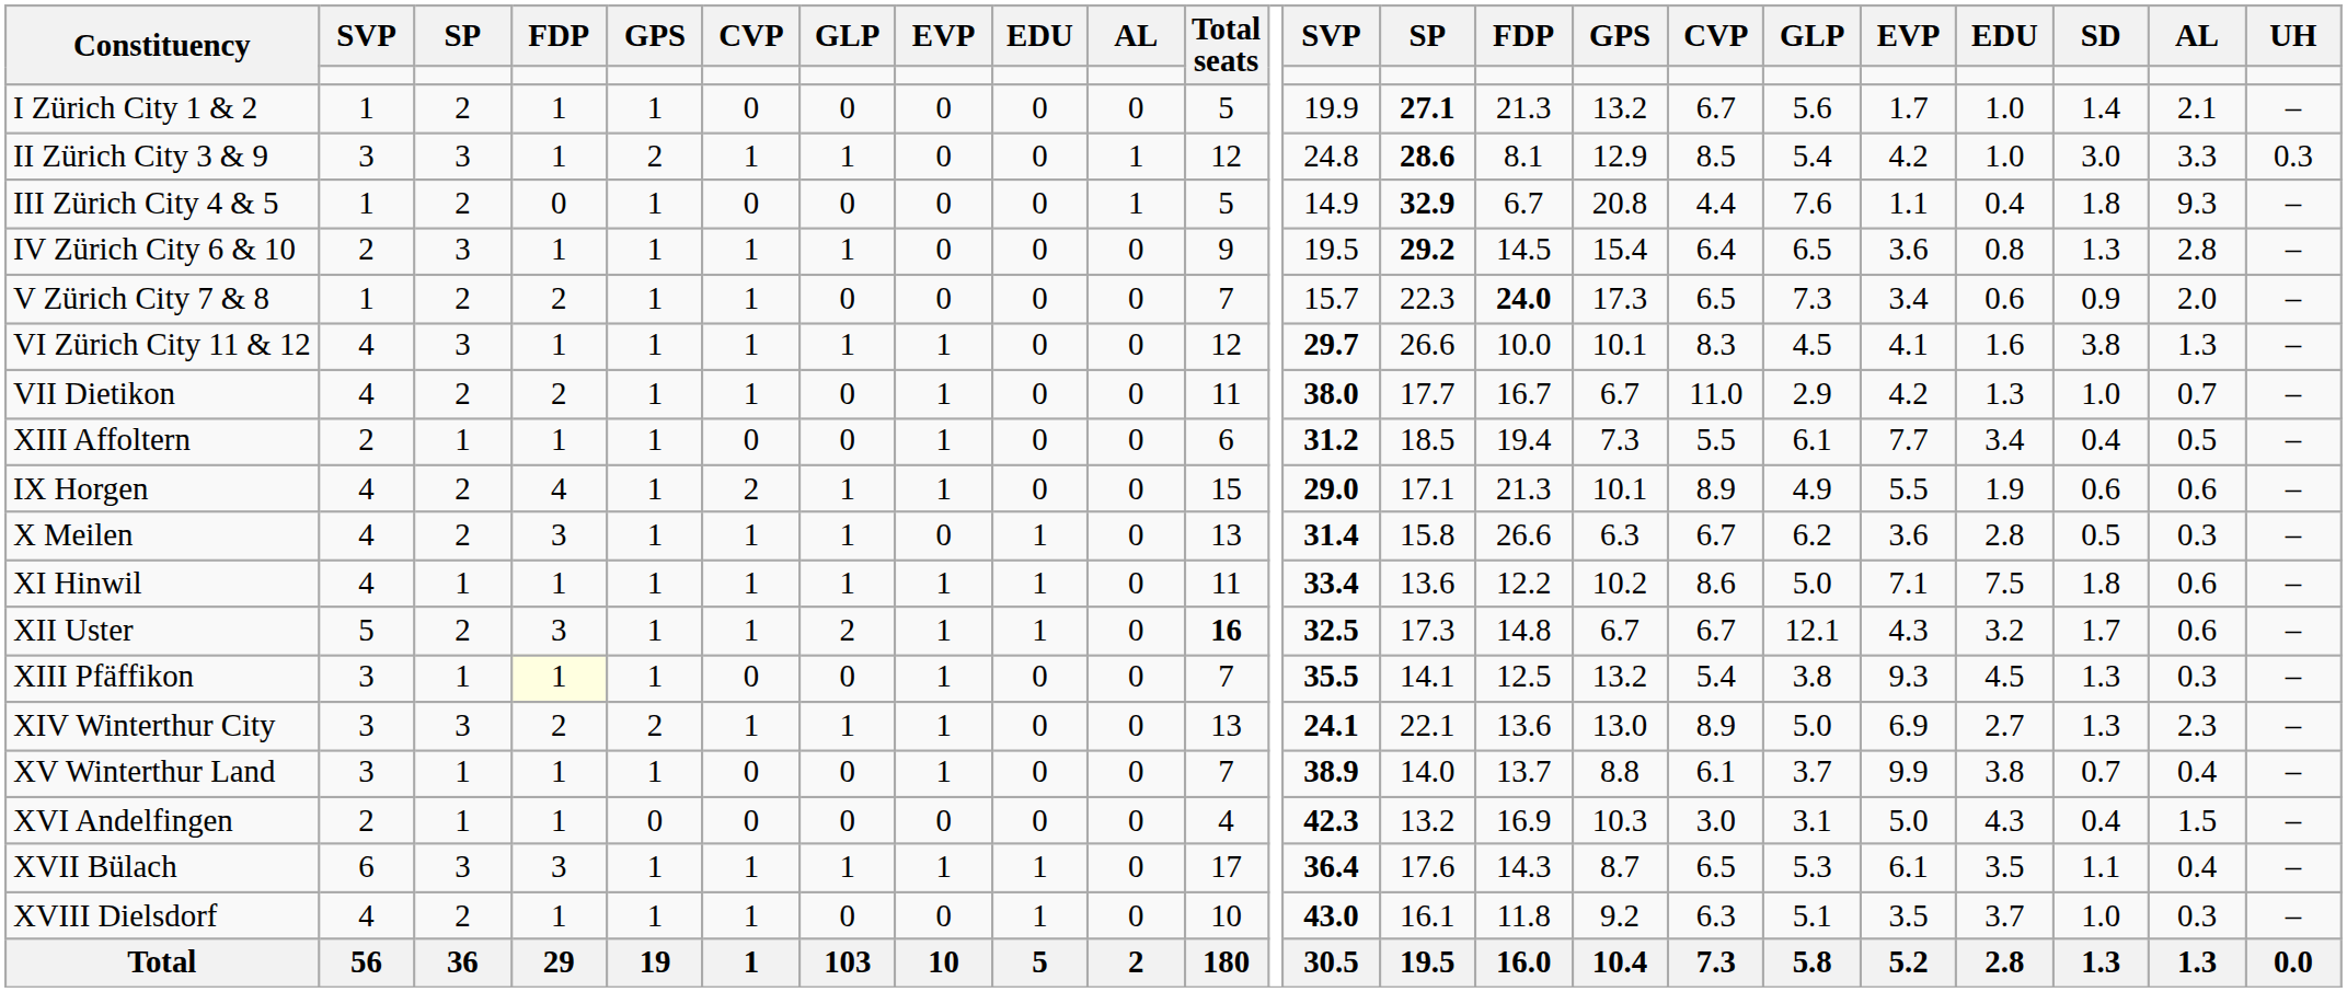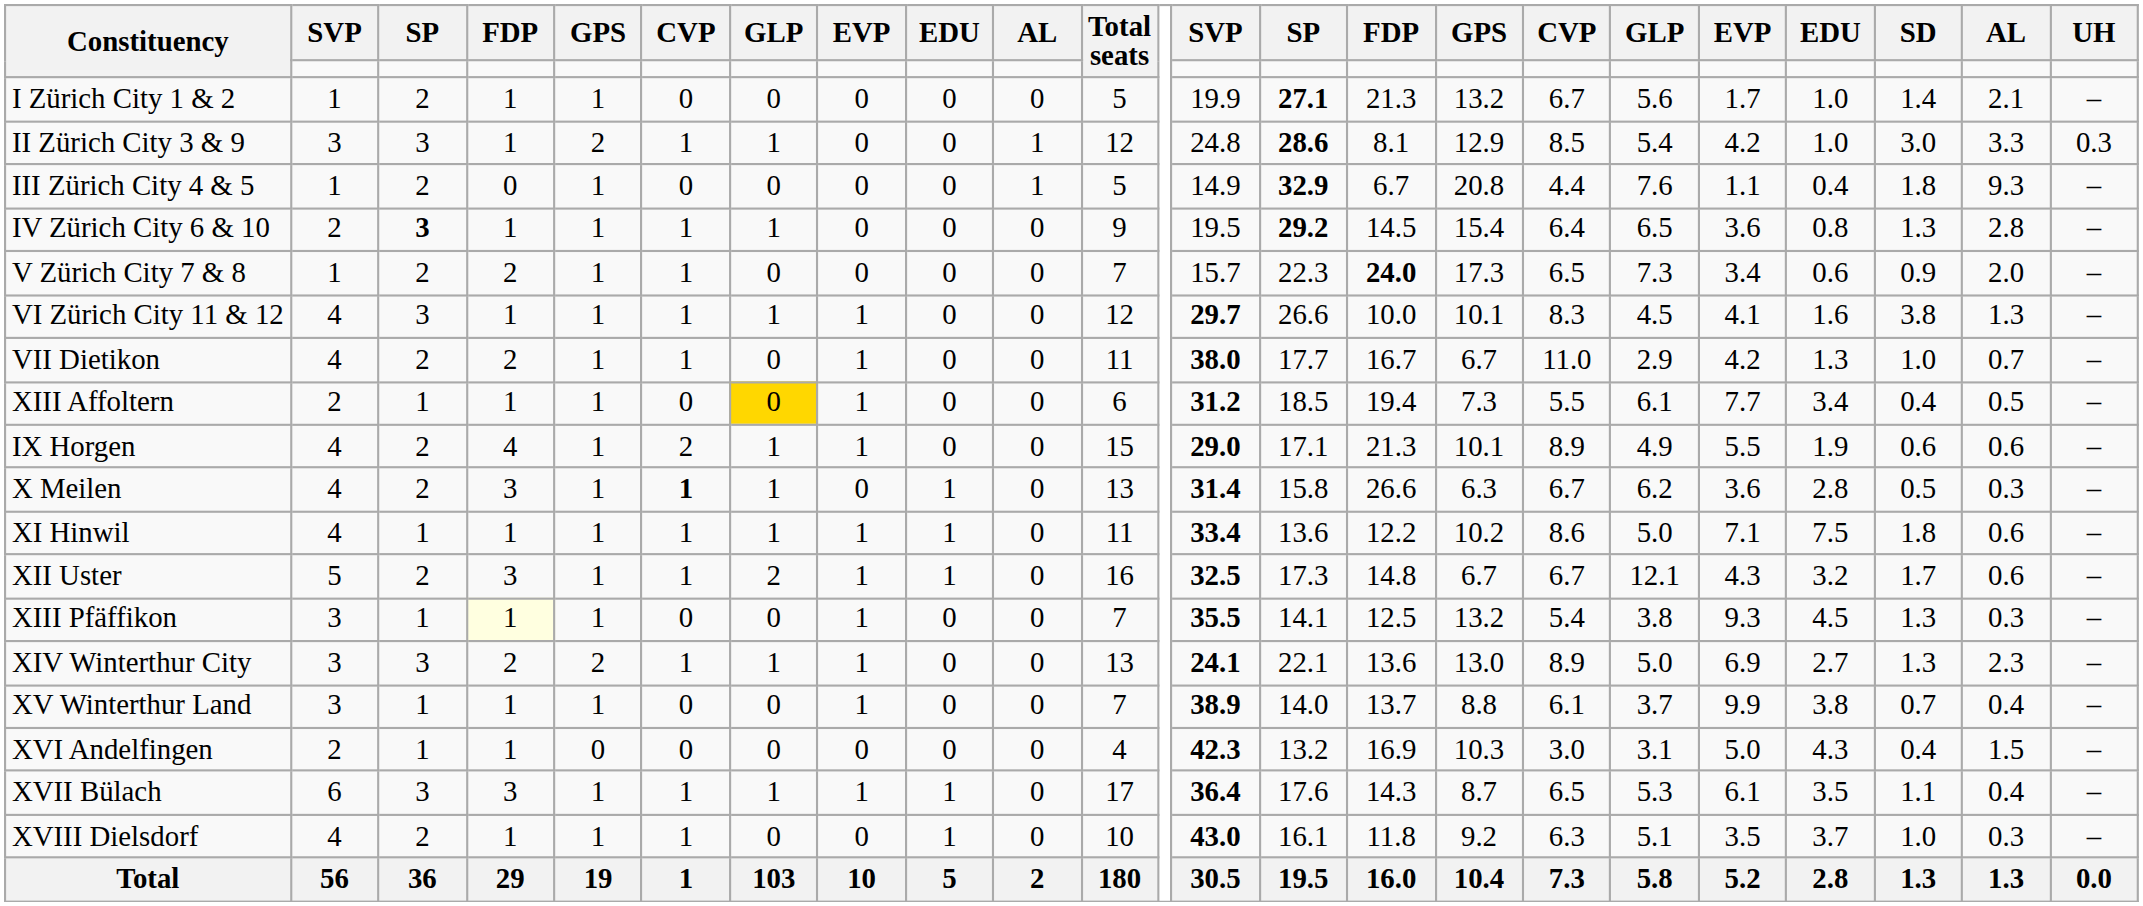IV Zürich City 6 & 10 | column 3: normal -> bold
XIII Affoltern | column 7: no background -> gold background
X Meilen | column 6: normal -> bold
XII Uster | Total seats: bold -> normal
